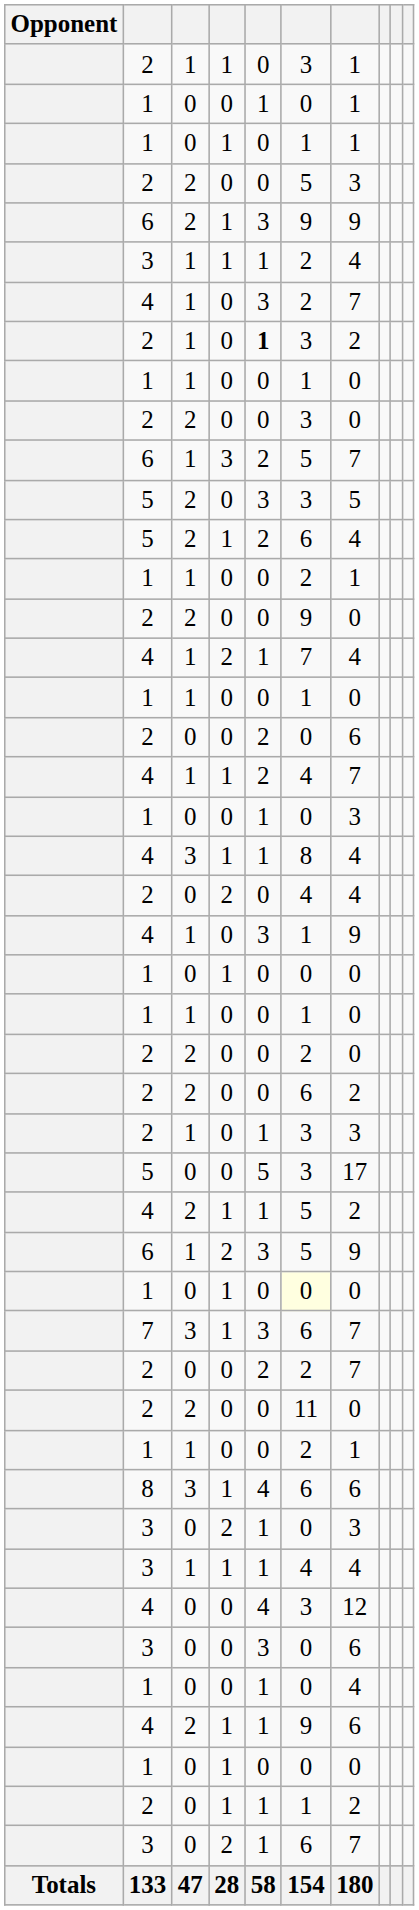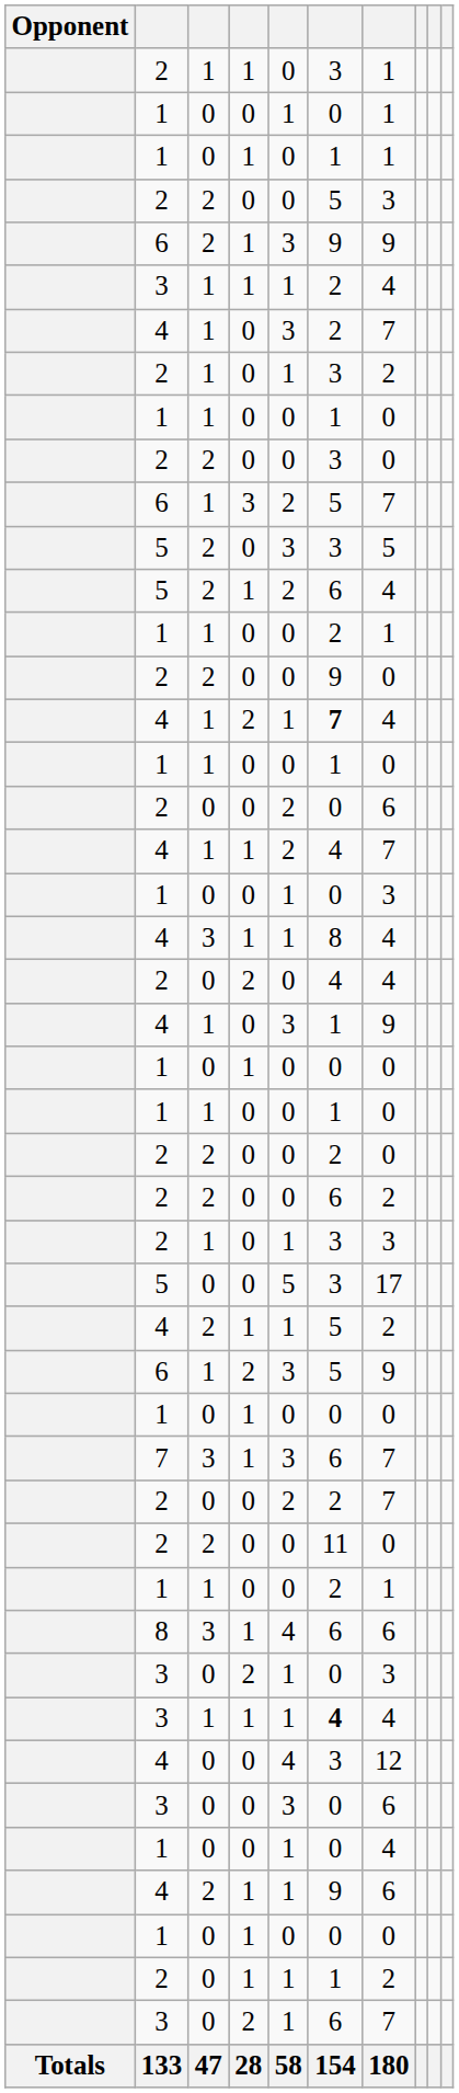row 9 | column 5: bold -> normal
row 17 | column 6: normal -> bold
row 33 | column 6: lightyellow background -> no background
row 40 | column 6: normal -> bold
